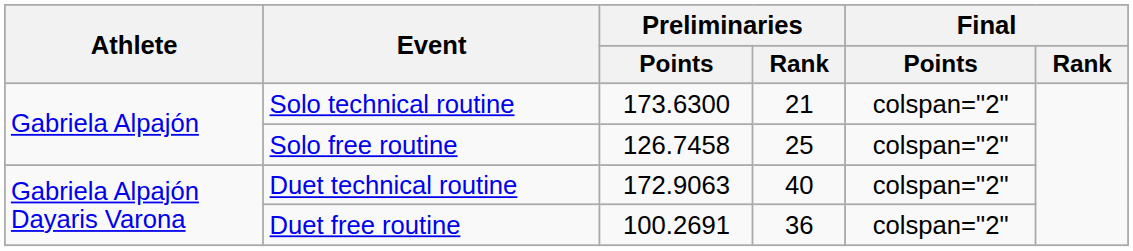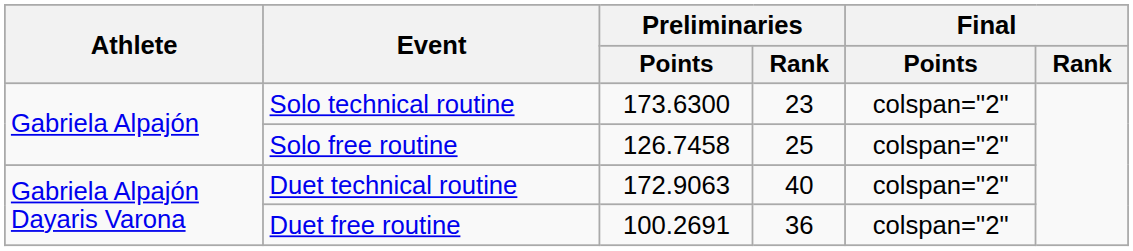Solo technical routine | Preliminaries / Rank: 21 -> 23
